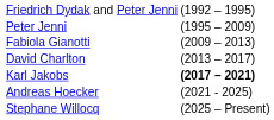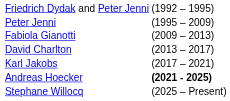Karl Jakobs | column 2: bold -> normal
Andreas Hoecker | column 2: normal -> bold
